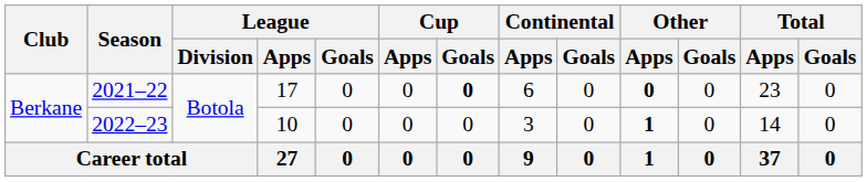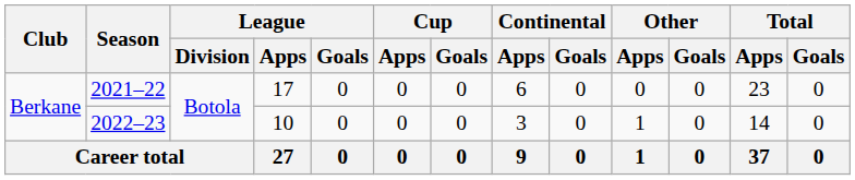2021–22 | Cup / Goals: bold -> normal
2021–22 | Other / Apps: bold -> normal
2022–23 | Other / Apps: bold -> normal
